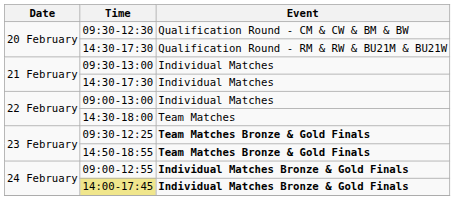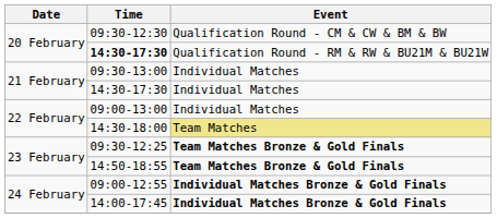14:30-17:30 / Qualification Round - RM & RW & BU21M & BU21W | Time: normal -> bold
14:30-18:00 | Event: no background -> khaki background
14:00-17:45 | Time: khaki background -> no background
